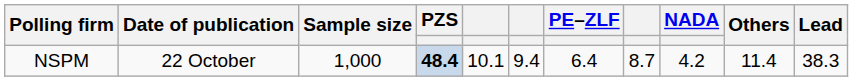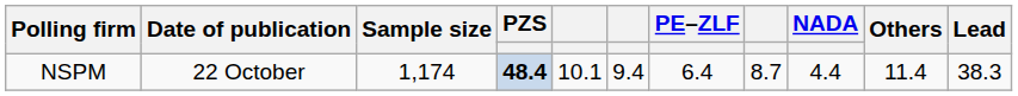NSPM | Sample size: 1,000 -> 1,174
NSPM | NADA: 4.2 -> 4.4
